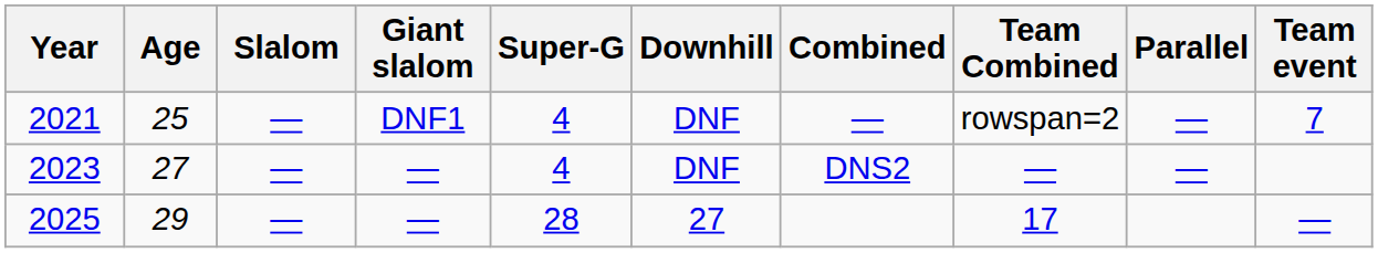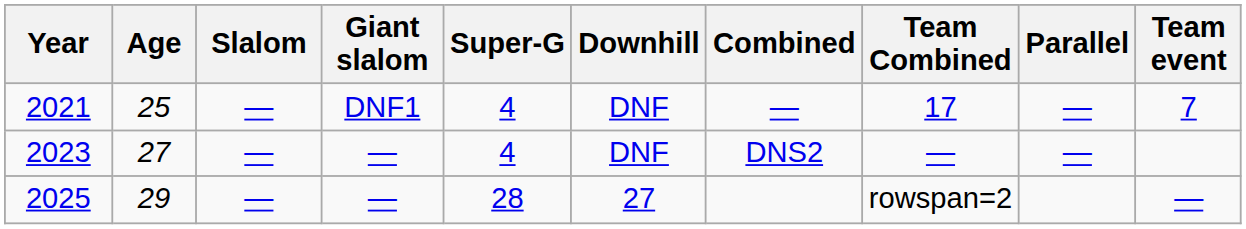2021 | Team Combined: rowspan=2 -> 17
2025 | Team Combined: 17 -> rowspan=2
